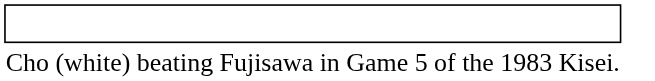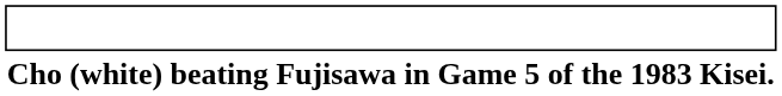row 1 | column 1: normal -> bold
